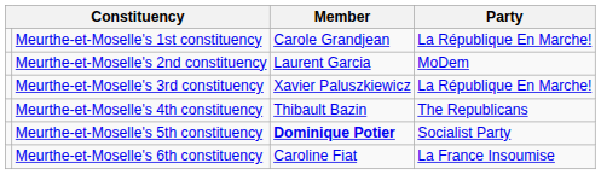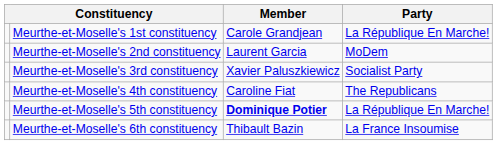Meurthe-et-Moselle's 3rd constituency | Party: La République En Marche! -> Socialist Party
Meurthe-et-Moselle's 4th constituency | Member: Thibault Bazin -> Caroline Fiat
Meurthe-et-Moselle's 5th constituency | Party: Socialist Party -> La République En Marche!
Meurthe-et-Moselle's 6th constituency | Member: Caroline Fiat -> Thibault Bazin
